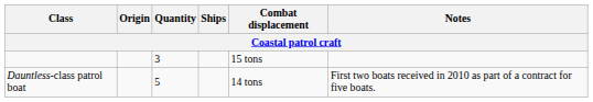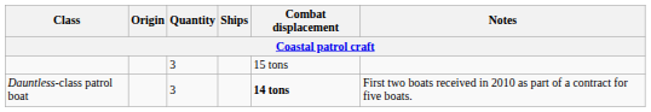Dauntless-class patrol boat | Quantity: 5 -> 3
Dauntless-class patrol boat | Combat displacement: normal -> bold
